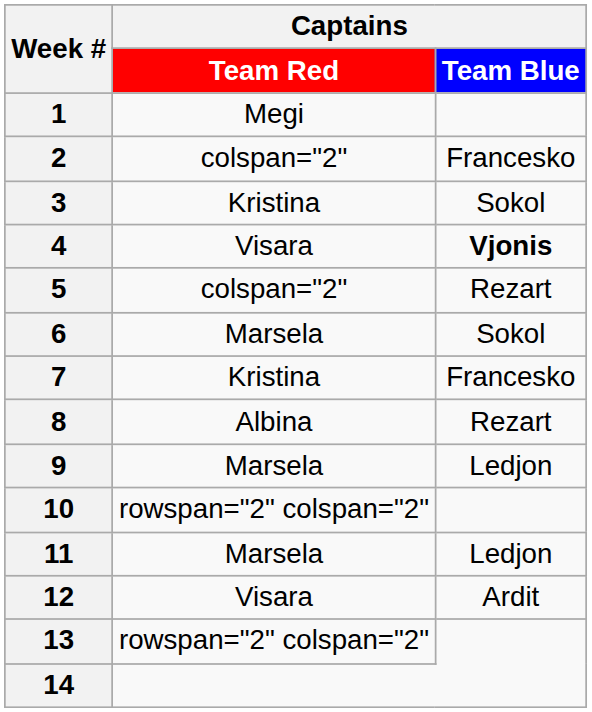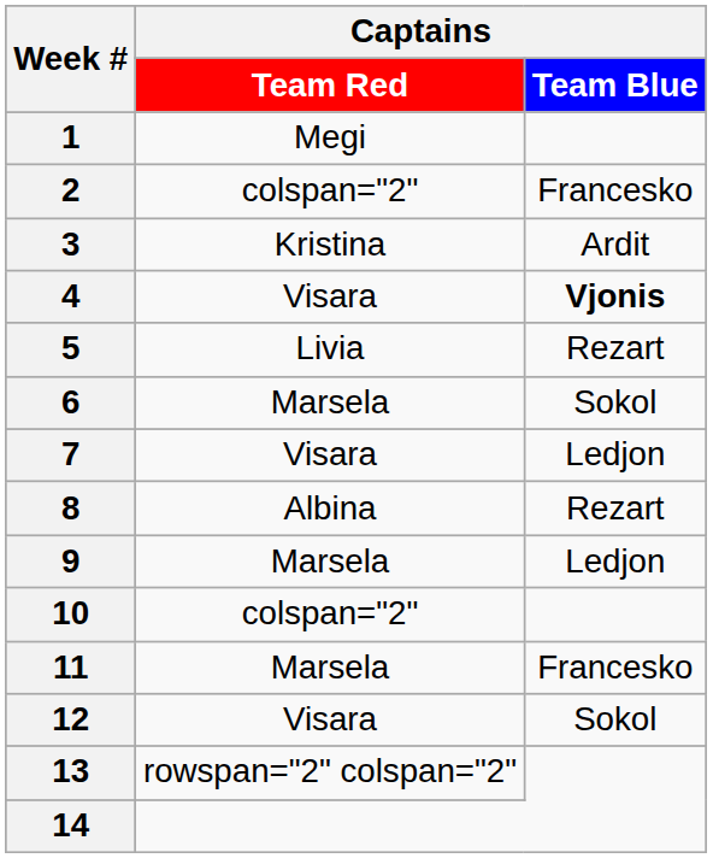3 | Captains / Team Blue: Sokol -> Ardit
5 | Captains / Team Red: colspan="2" -> Livia
7 | Captains / Team Red: Kristina -> Visara
7 | Captains / Team Blue: Francesko -> Ledjon
10 | Captains / Team Red: rowspan="2" colspan="2" -> colspan="2"
11 | Captains / Team Blue: Ledjon -> Francesko
12 | Captains / Team Blue: Ardit -> Sokol
